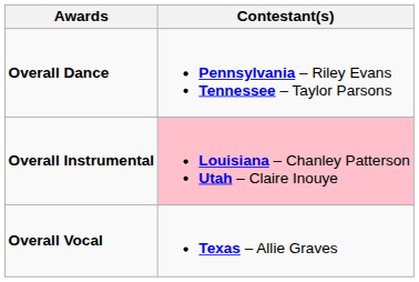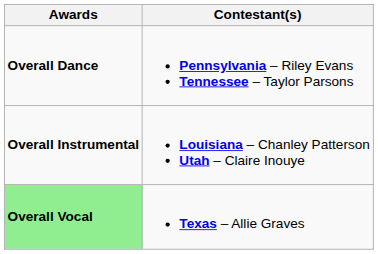row 3 | Contestant(s): pink background -> no background
row 4 | Awards: no background -> lightgreen background
